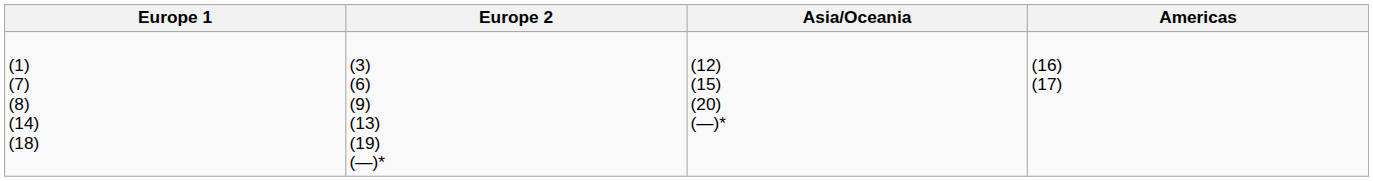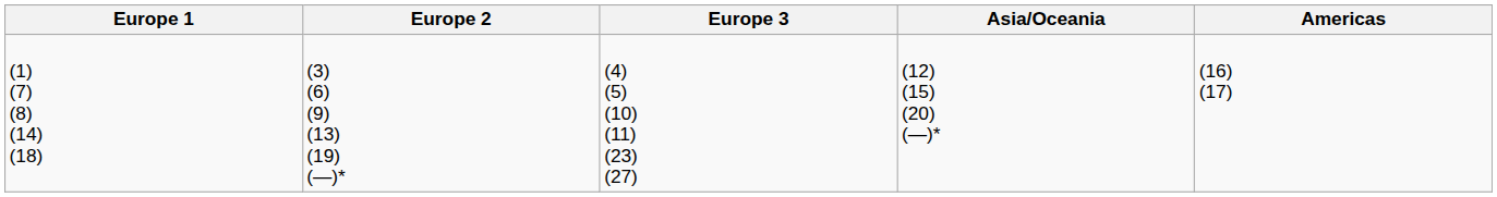+ column: Europe 3 | (4) (5) (10) (11) (23) (27)
